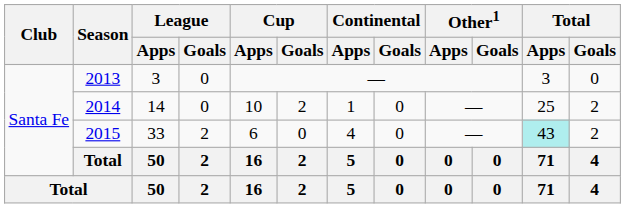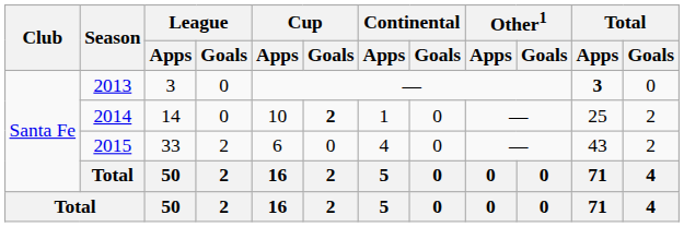2013 | Total / Apps: normal -> bold
2014 | Cup / Goals: normal -> bold
2015 | Total / Apps: paleturquoise background -> no background
